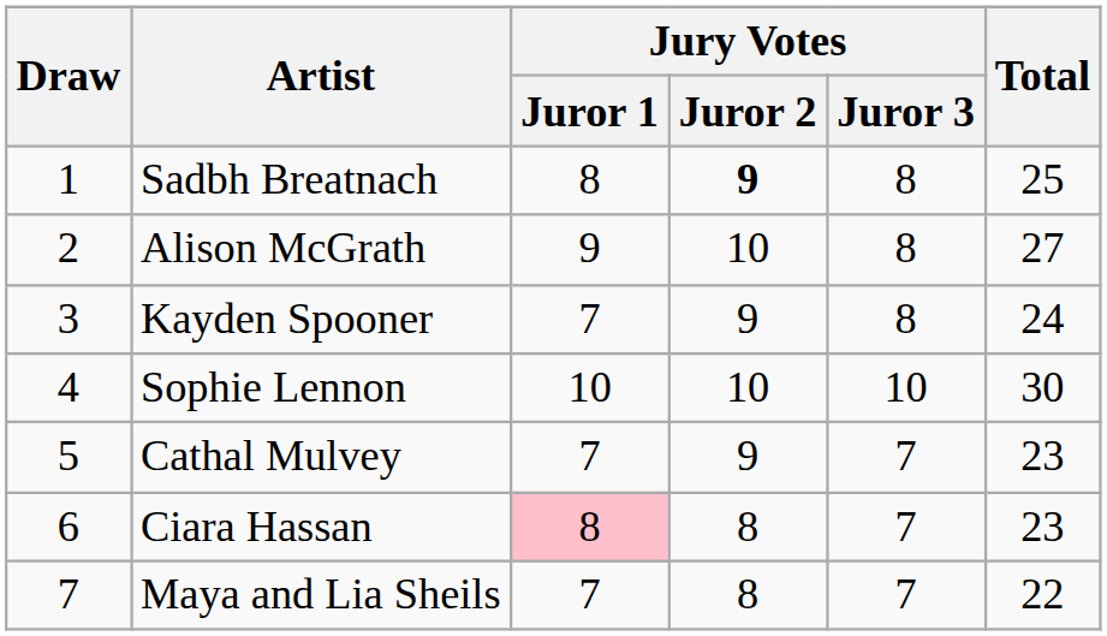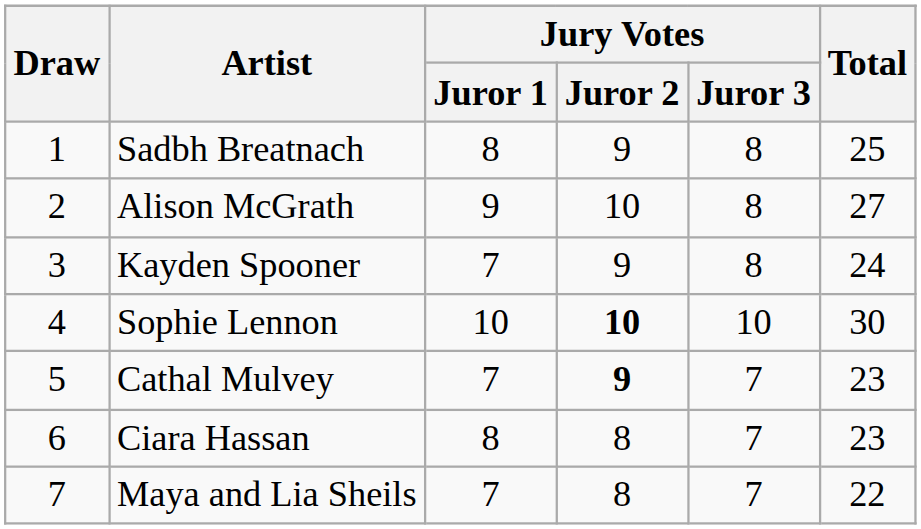Sadbh Breatnach | Jury Votes / Juror 2: bold -> normal
Sophie Lennon | Jury Votes / Juror 2: normal -> bold
Cathal Mulvey | Jury Votes / Juror 2: normal -> bold
Ciara Hassan | Jury Votes / Juror 1: pink background -> no background
